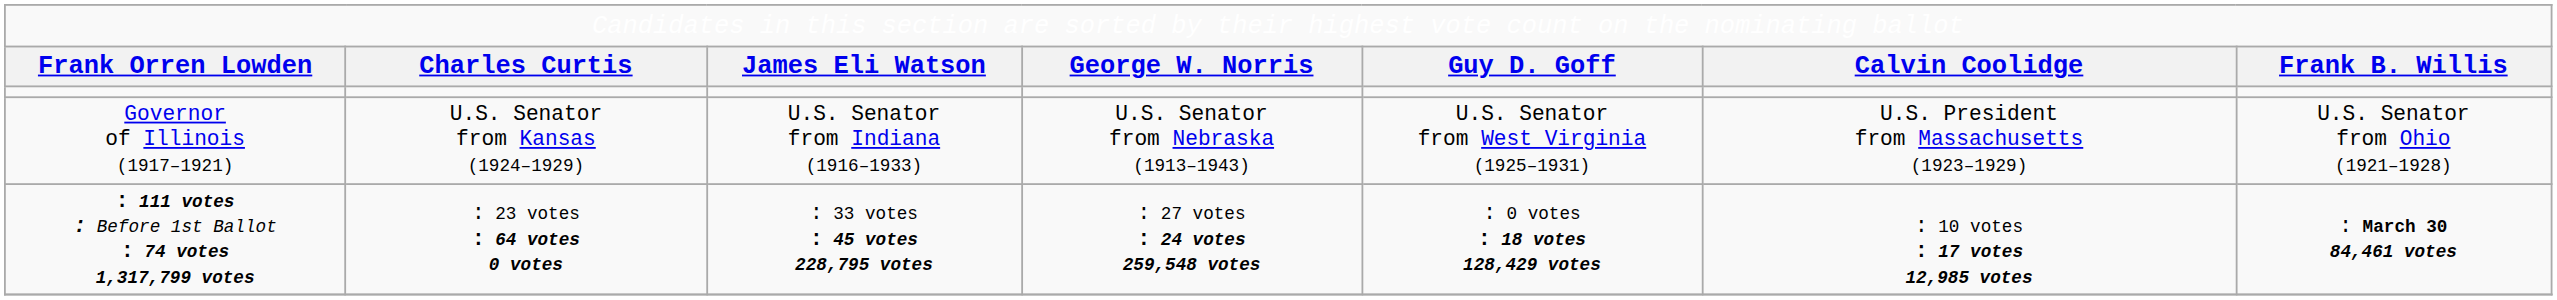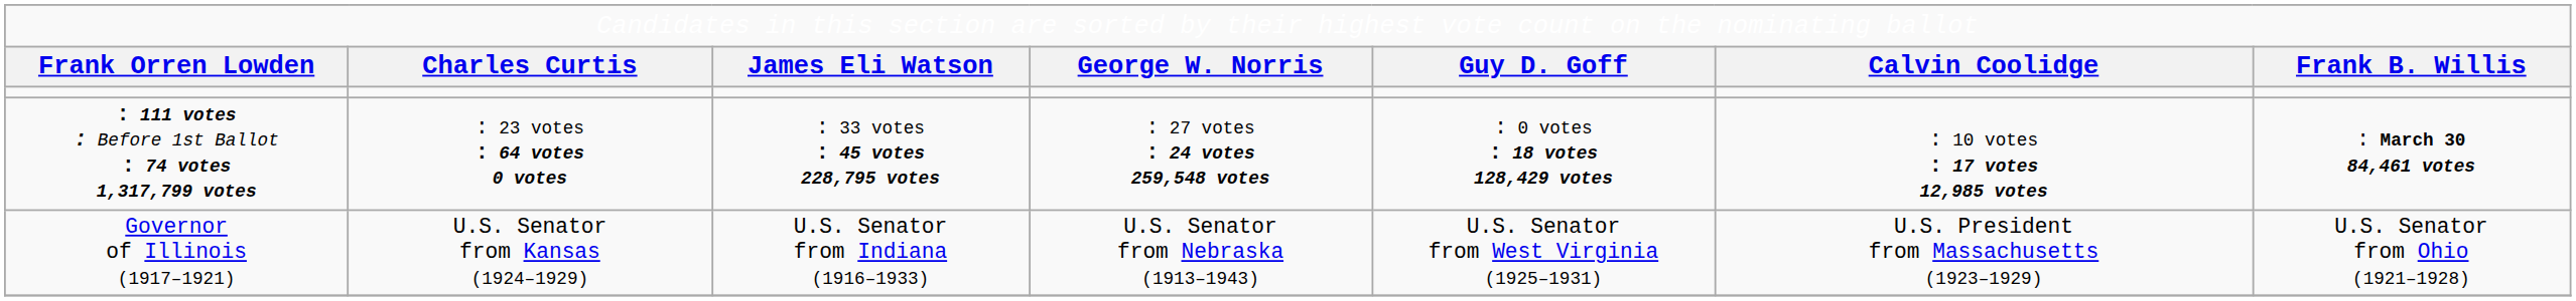rows swapped: Governor of Illinois (1917–1921) <-> : 111 votes : Before 1st Ballot : 74 votes 1,317,799 votes
